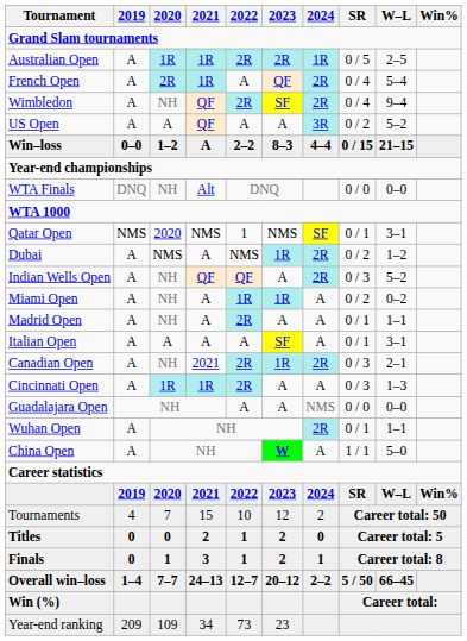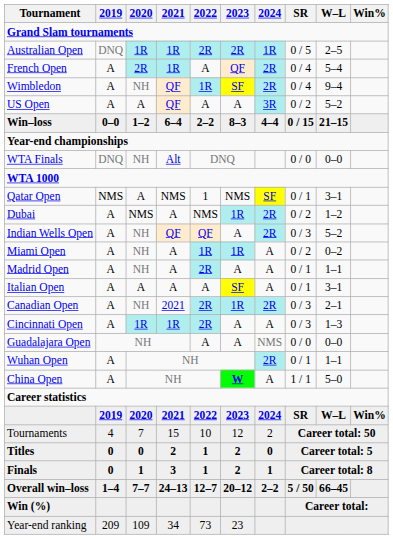Australian Open | 2019: A -> DNQ
Wimbledon | 2022: 2R -> 1R
Win–loss | 2021: A -> 6–4
Qatar Open | 2020: 2020 -> A
